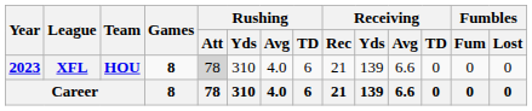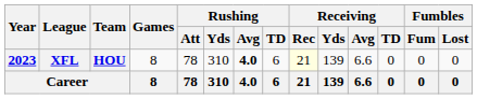XFL | Games: bold -> normal
XFL | Rushing / Att: lightgrey background -> no background
XFL | Rushing / Avg: normal -> bold
XFL | Receiving / Rec: no background -> lightyellow background
